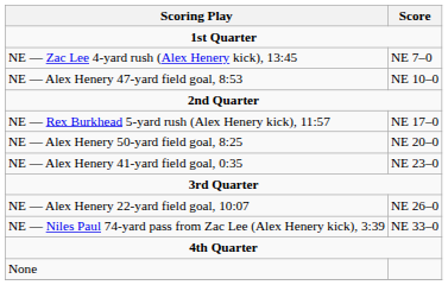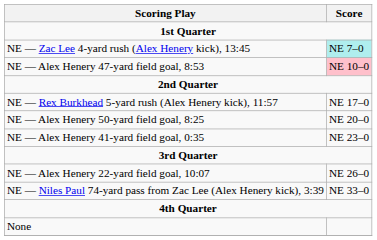NE — Zac Lee 4-yard rush (Alex Henery kick), 13:45 | Score: no background -> paleturquoise background
NE — Alex Henery 47-yard field goal, 8:53 | Score: no background -> pink background
